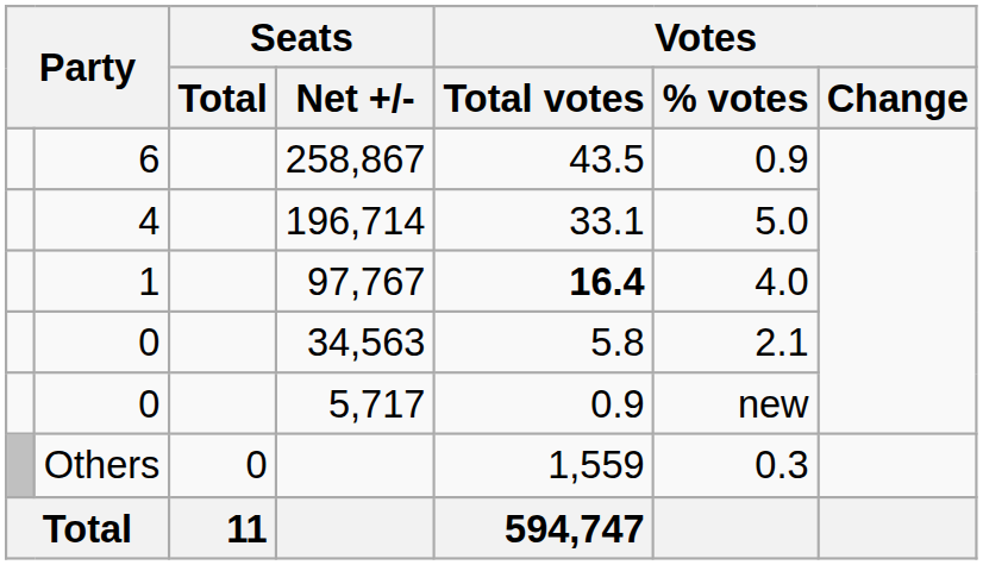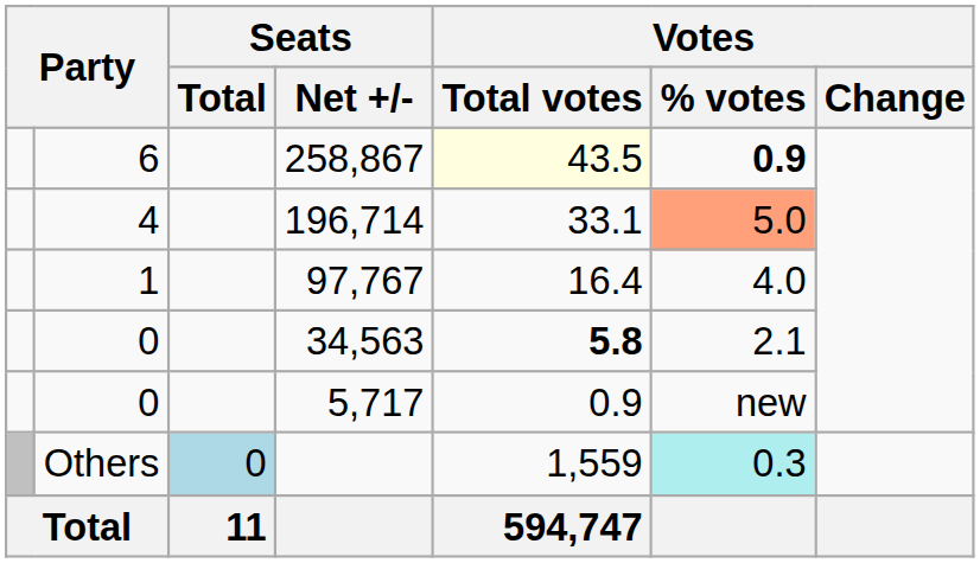6 | Votes / Total votes: no background -> lightyellow background
6 | Votes / % votes: normal -> bold
4 | Votes / % votes: no background -> lightsalmon background
1 | Votes / Total votes: bold -> normal
0 / 34,563 | Votes / Total votes: normal -> bold
Others | Seats / Total: no background -> lightblue background
Others | Votes / % votes: no background -> paleturquoise background
